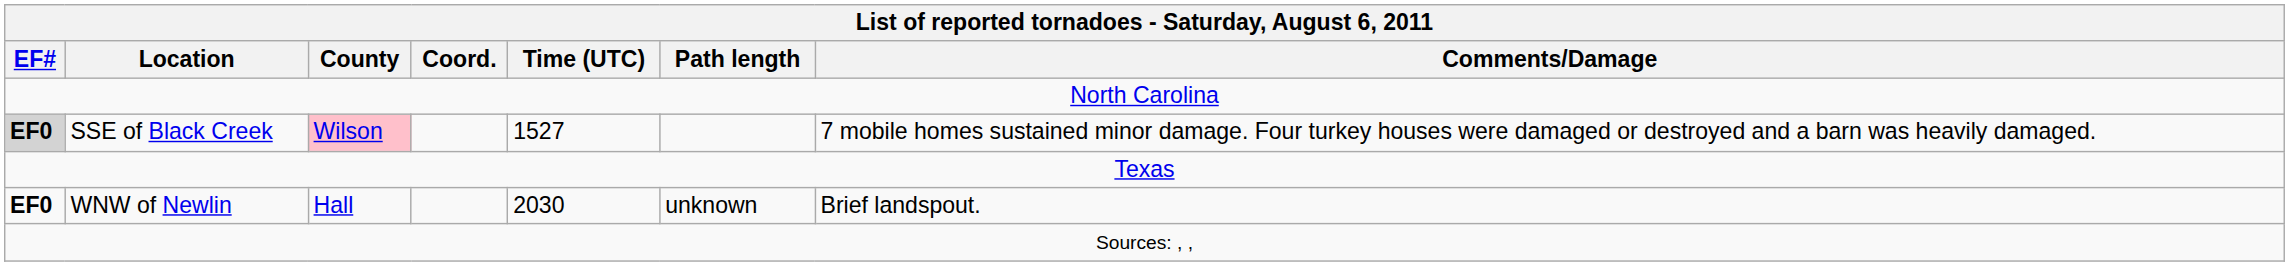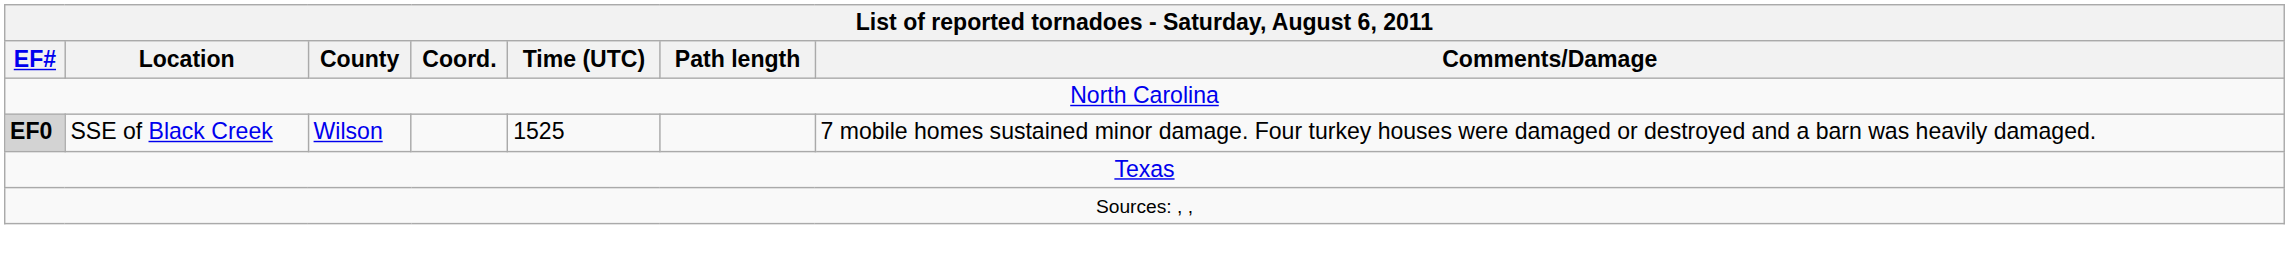SSE of Black Creek | County: pink background -> no background
SSE of Black Creek | Time (UTC): 1527 -> 1525
- row: EF0 | WNW of Newlin | Hall | 2030 | unknown | Brief landspout.
